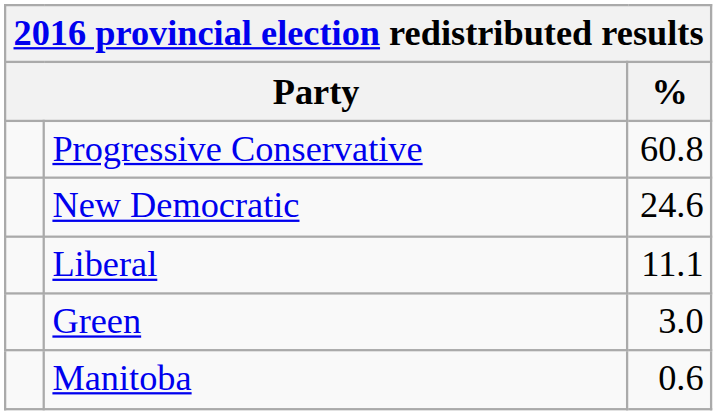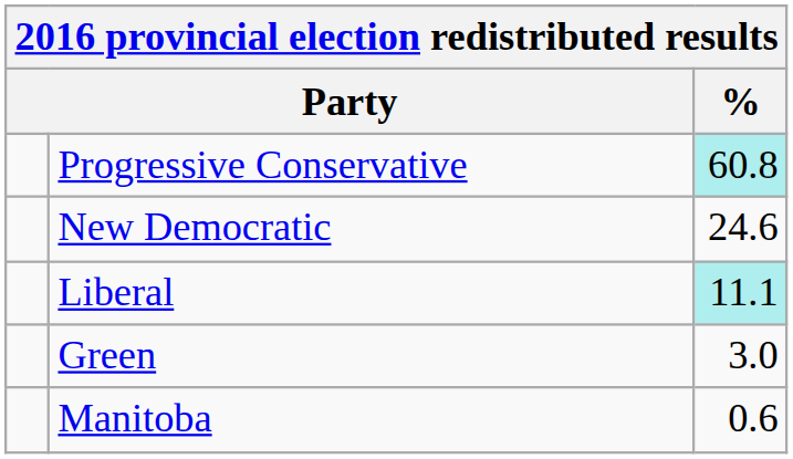Progressive Conservative | %: no background -> paleturquoise background
Liberal | %: no background -> paleturquoise background
